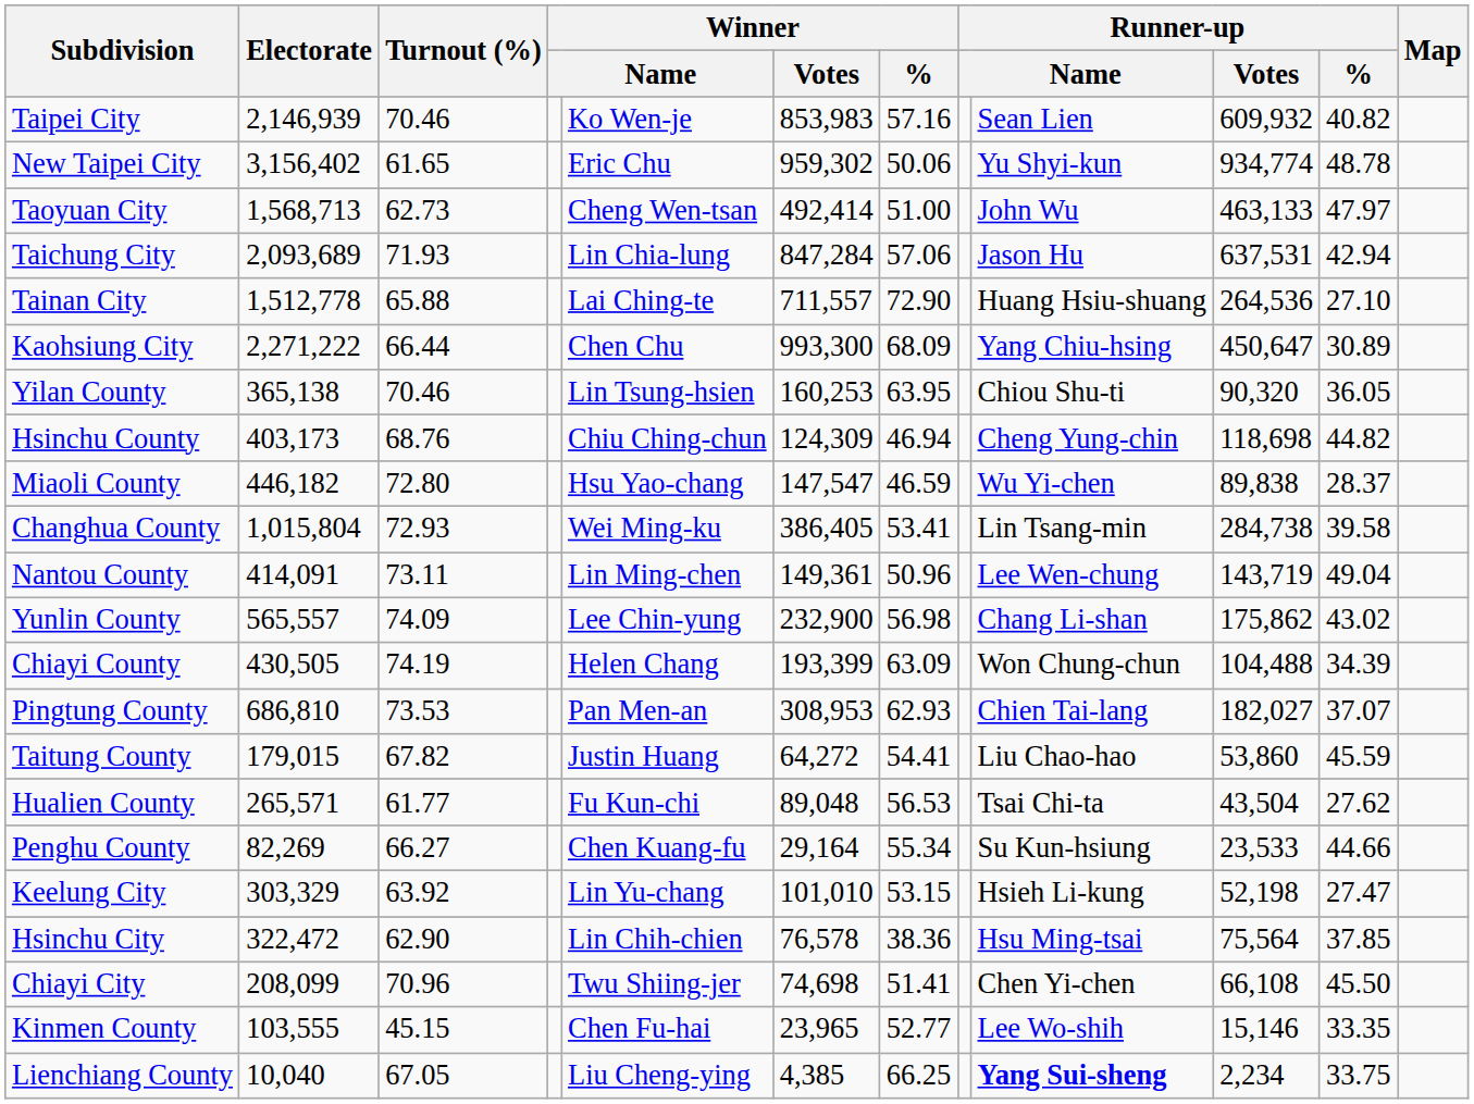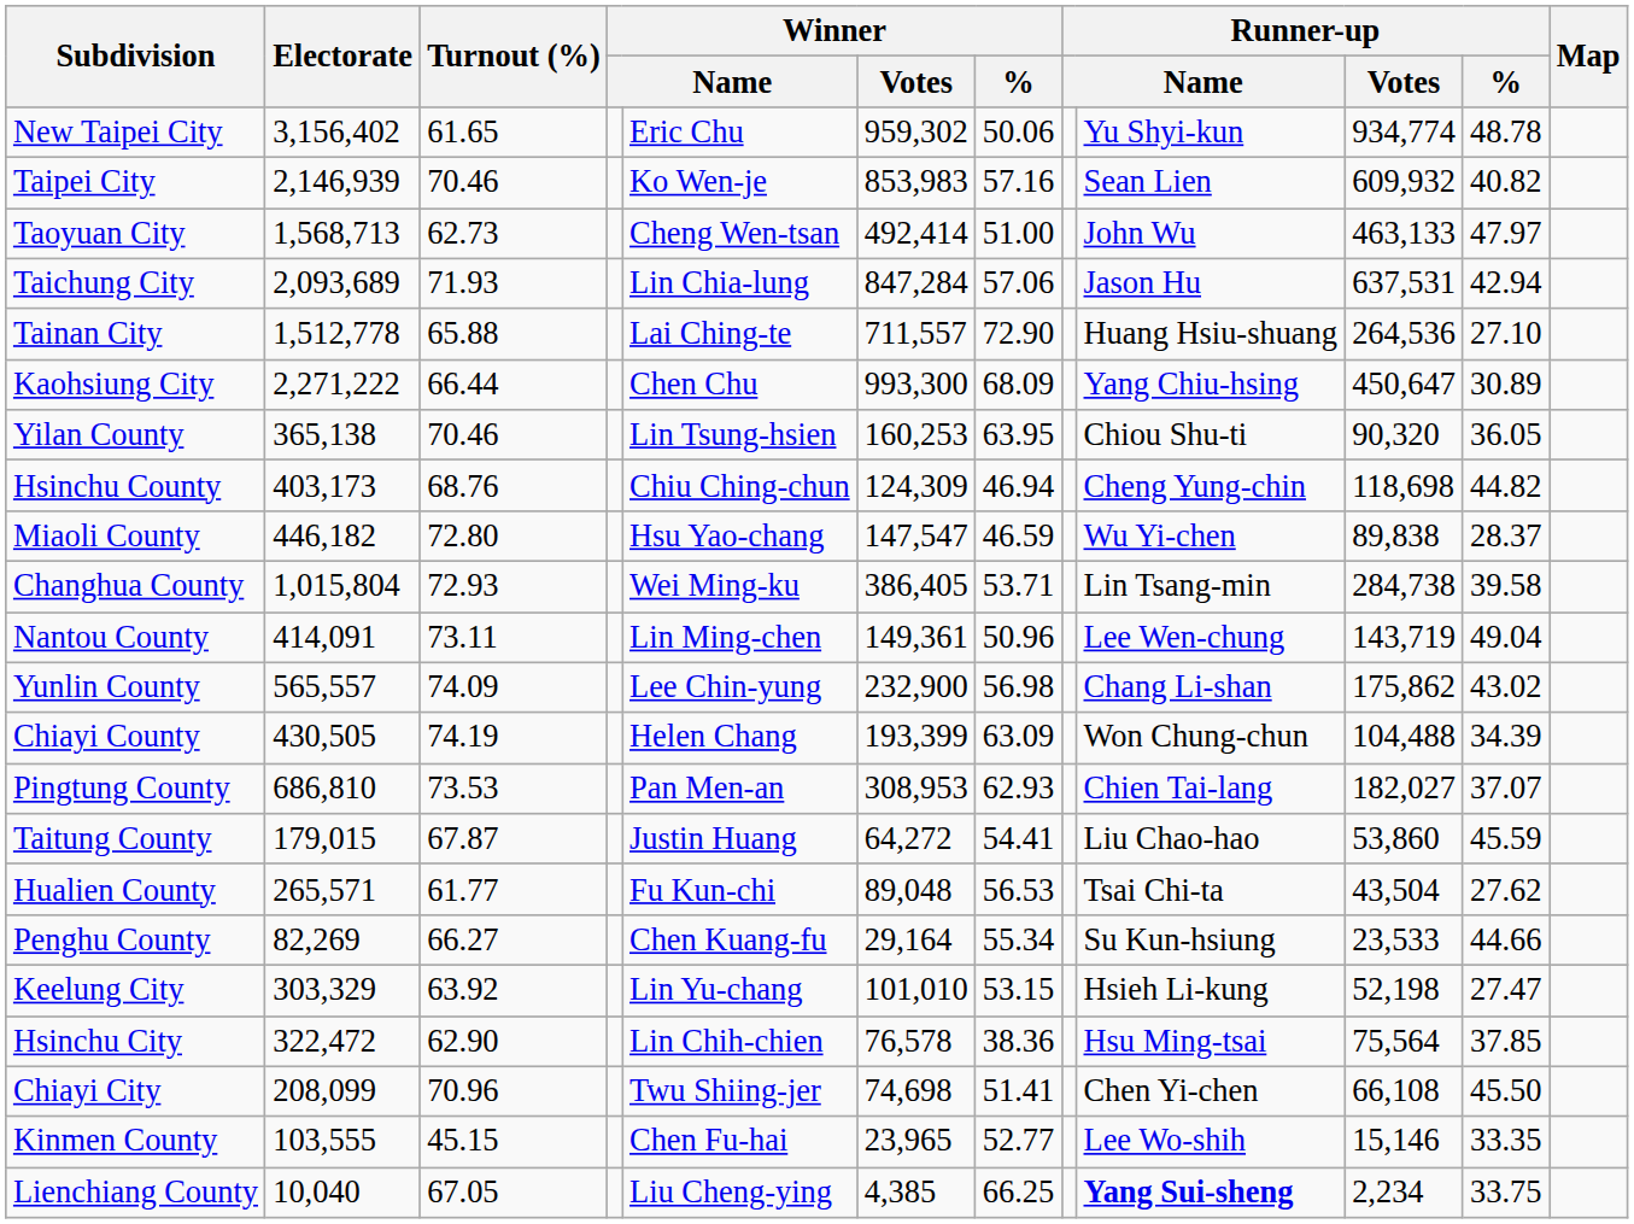rows swapped: New Taipei City <-> Taipei City
Changhua County | Winner / %: 53.41 -> 53.71
Taitung County | Turnout (%): 67.82 -> 67.87
